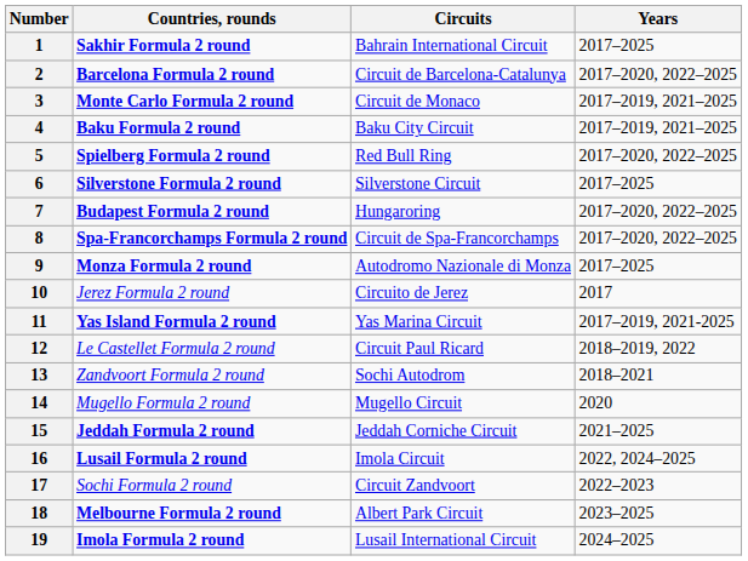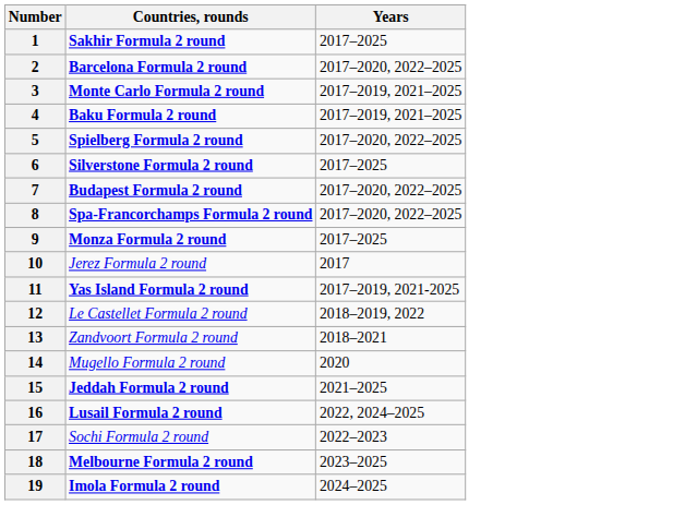- column: Circuits | Bahrain International Circuit | Circuit de Barcelona-Catalunya | Circuit de Monaco | Baku City Circuit | Red Bull Ring | Silverstone Circuit | Hungaroring | Circuit de Spa-Francorchamps | Autodromo Nazionale di Monza | Circuito de Jerez | Yas Marina Circuit | Circuit Paul Ricard | Sochi Autodrom | Mugello Circuit | Jeddah Corniche Circuit | Imola Circuit | Circuit Zandvoort | Albert Park Circuit | Lusail International Circuit
